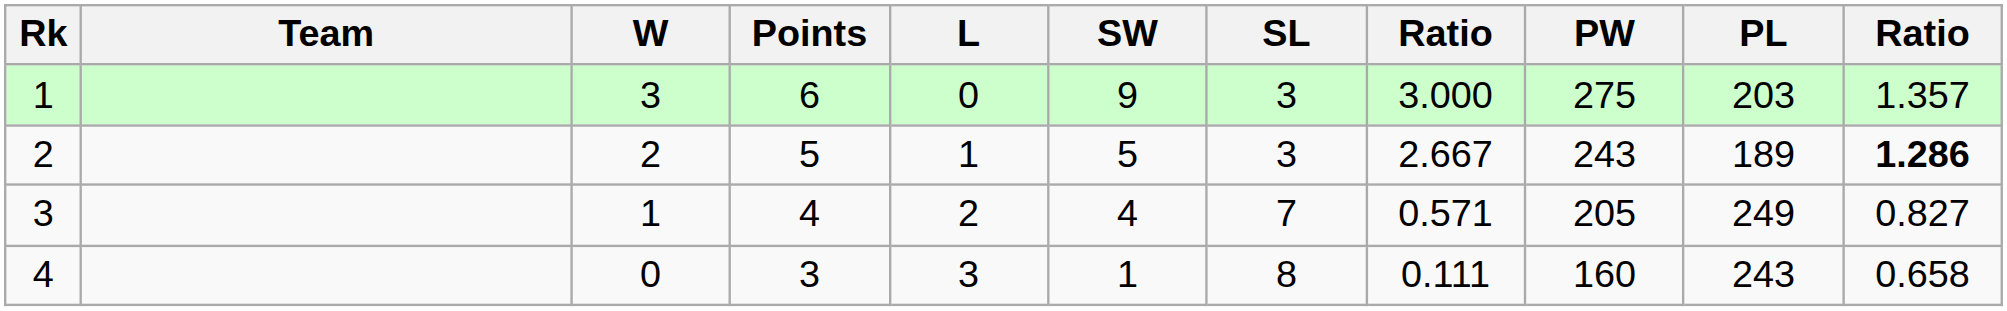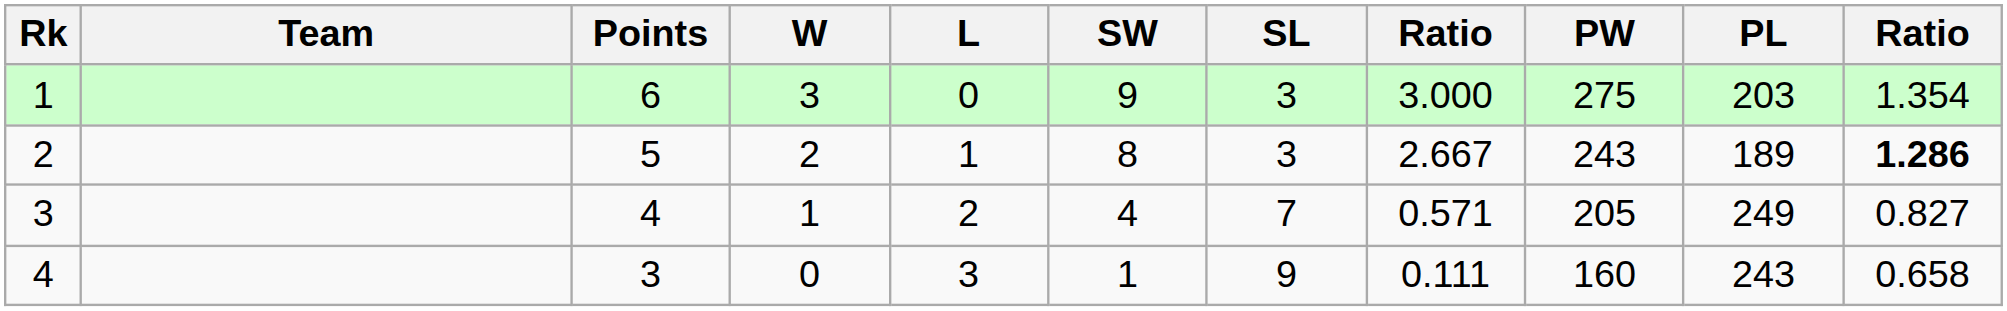columns swapped: Points <-> W
row 2 | column 11: 1.357 -> 1.354
row 3 | SW: 5 -> 8
row 5 | SL: 8 -> 9
